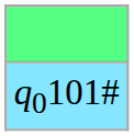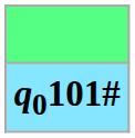row 2 | column 1: normal -> bold
